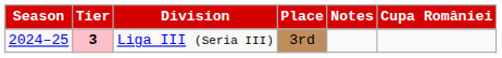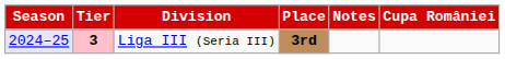Liga III (Seria III) | Season: no background -> lavender background
Liga III (Seria III) | Place: normal -> bold
